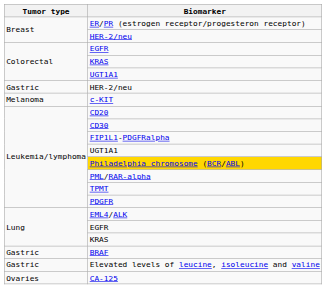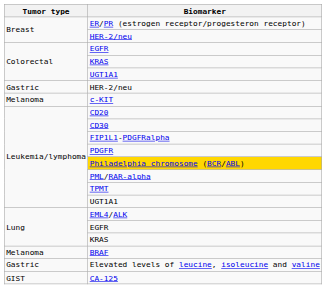row 12 | Biomarker: UGT1A1 -> PDGFR
row 16 | Biomarker: PDGFR -> UGT1A1
row 20 | Tumor type: Gastric -> Melanoma
row 22 | Tumor type: Ovaries -> GIST
